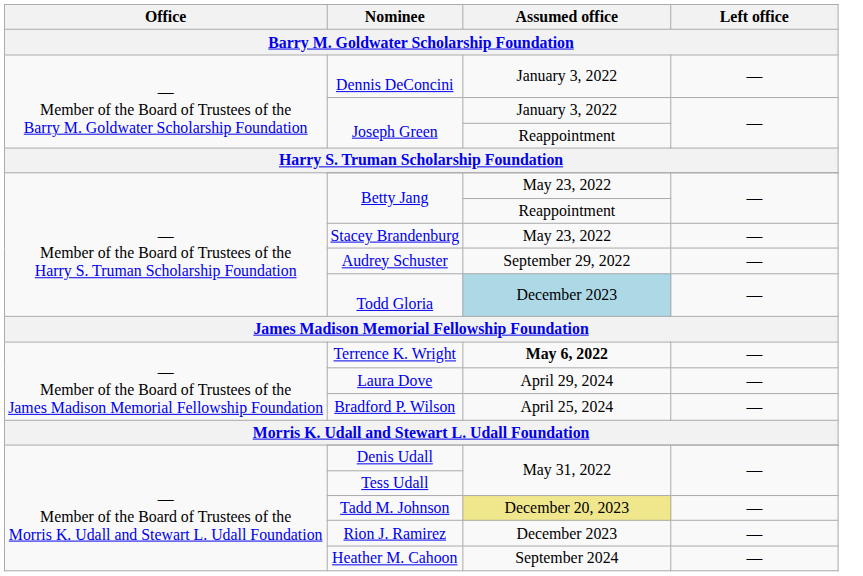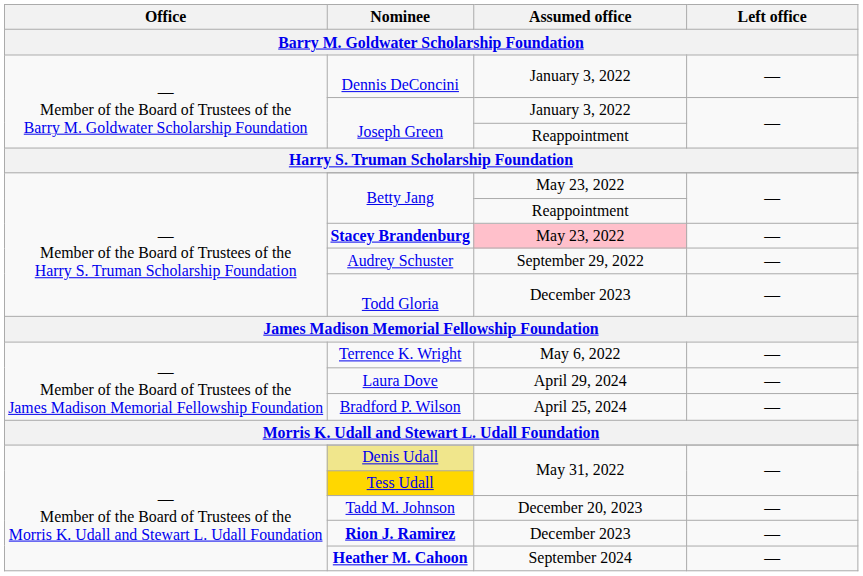Stacey Brandenburg | Nominee: normal -> bold
Stacey Brandenburg | Assumed office: no background -> pink background
Todd Gloria | Assumed office: lightblue background -> no background
Terrence K. Wright | Assumed office: bold -> normal
Denis Udall | Nominee: no background -> khaki background
Tess Udall | Nominee: no background -> gold background
Tadd M. Johnson | Assumed office: khaki background -> no background
Rion J. Ramirez | Nominee: normal -> bold
Heather M. Cahoon | Nominee: normal -> bold
